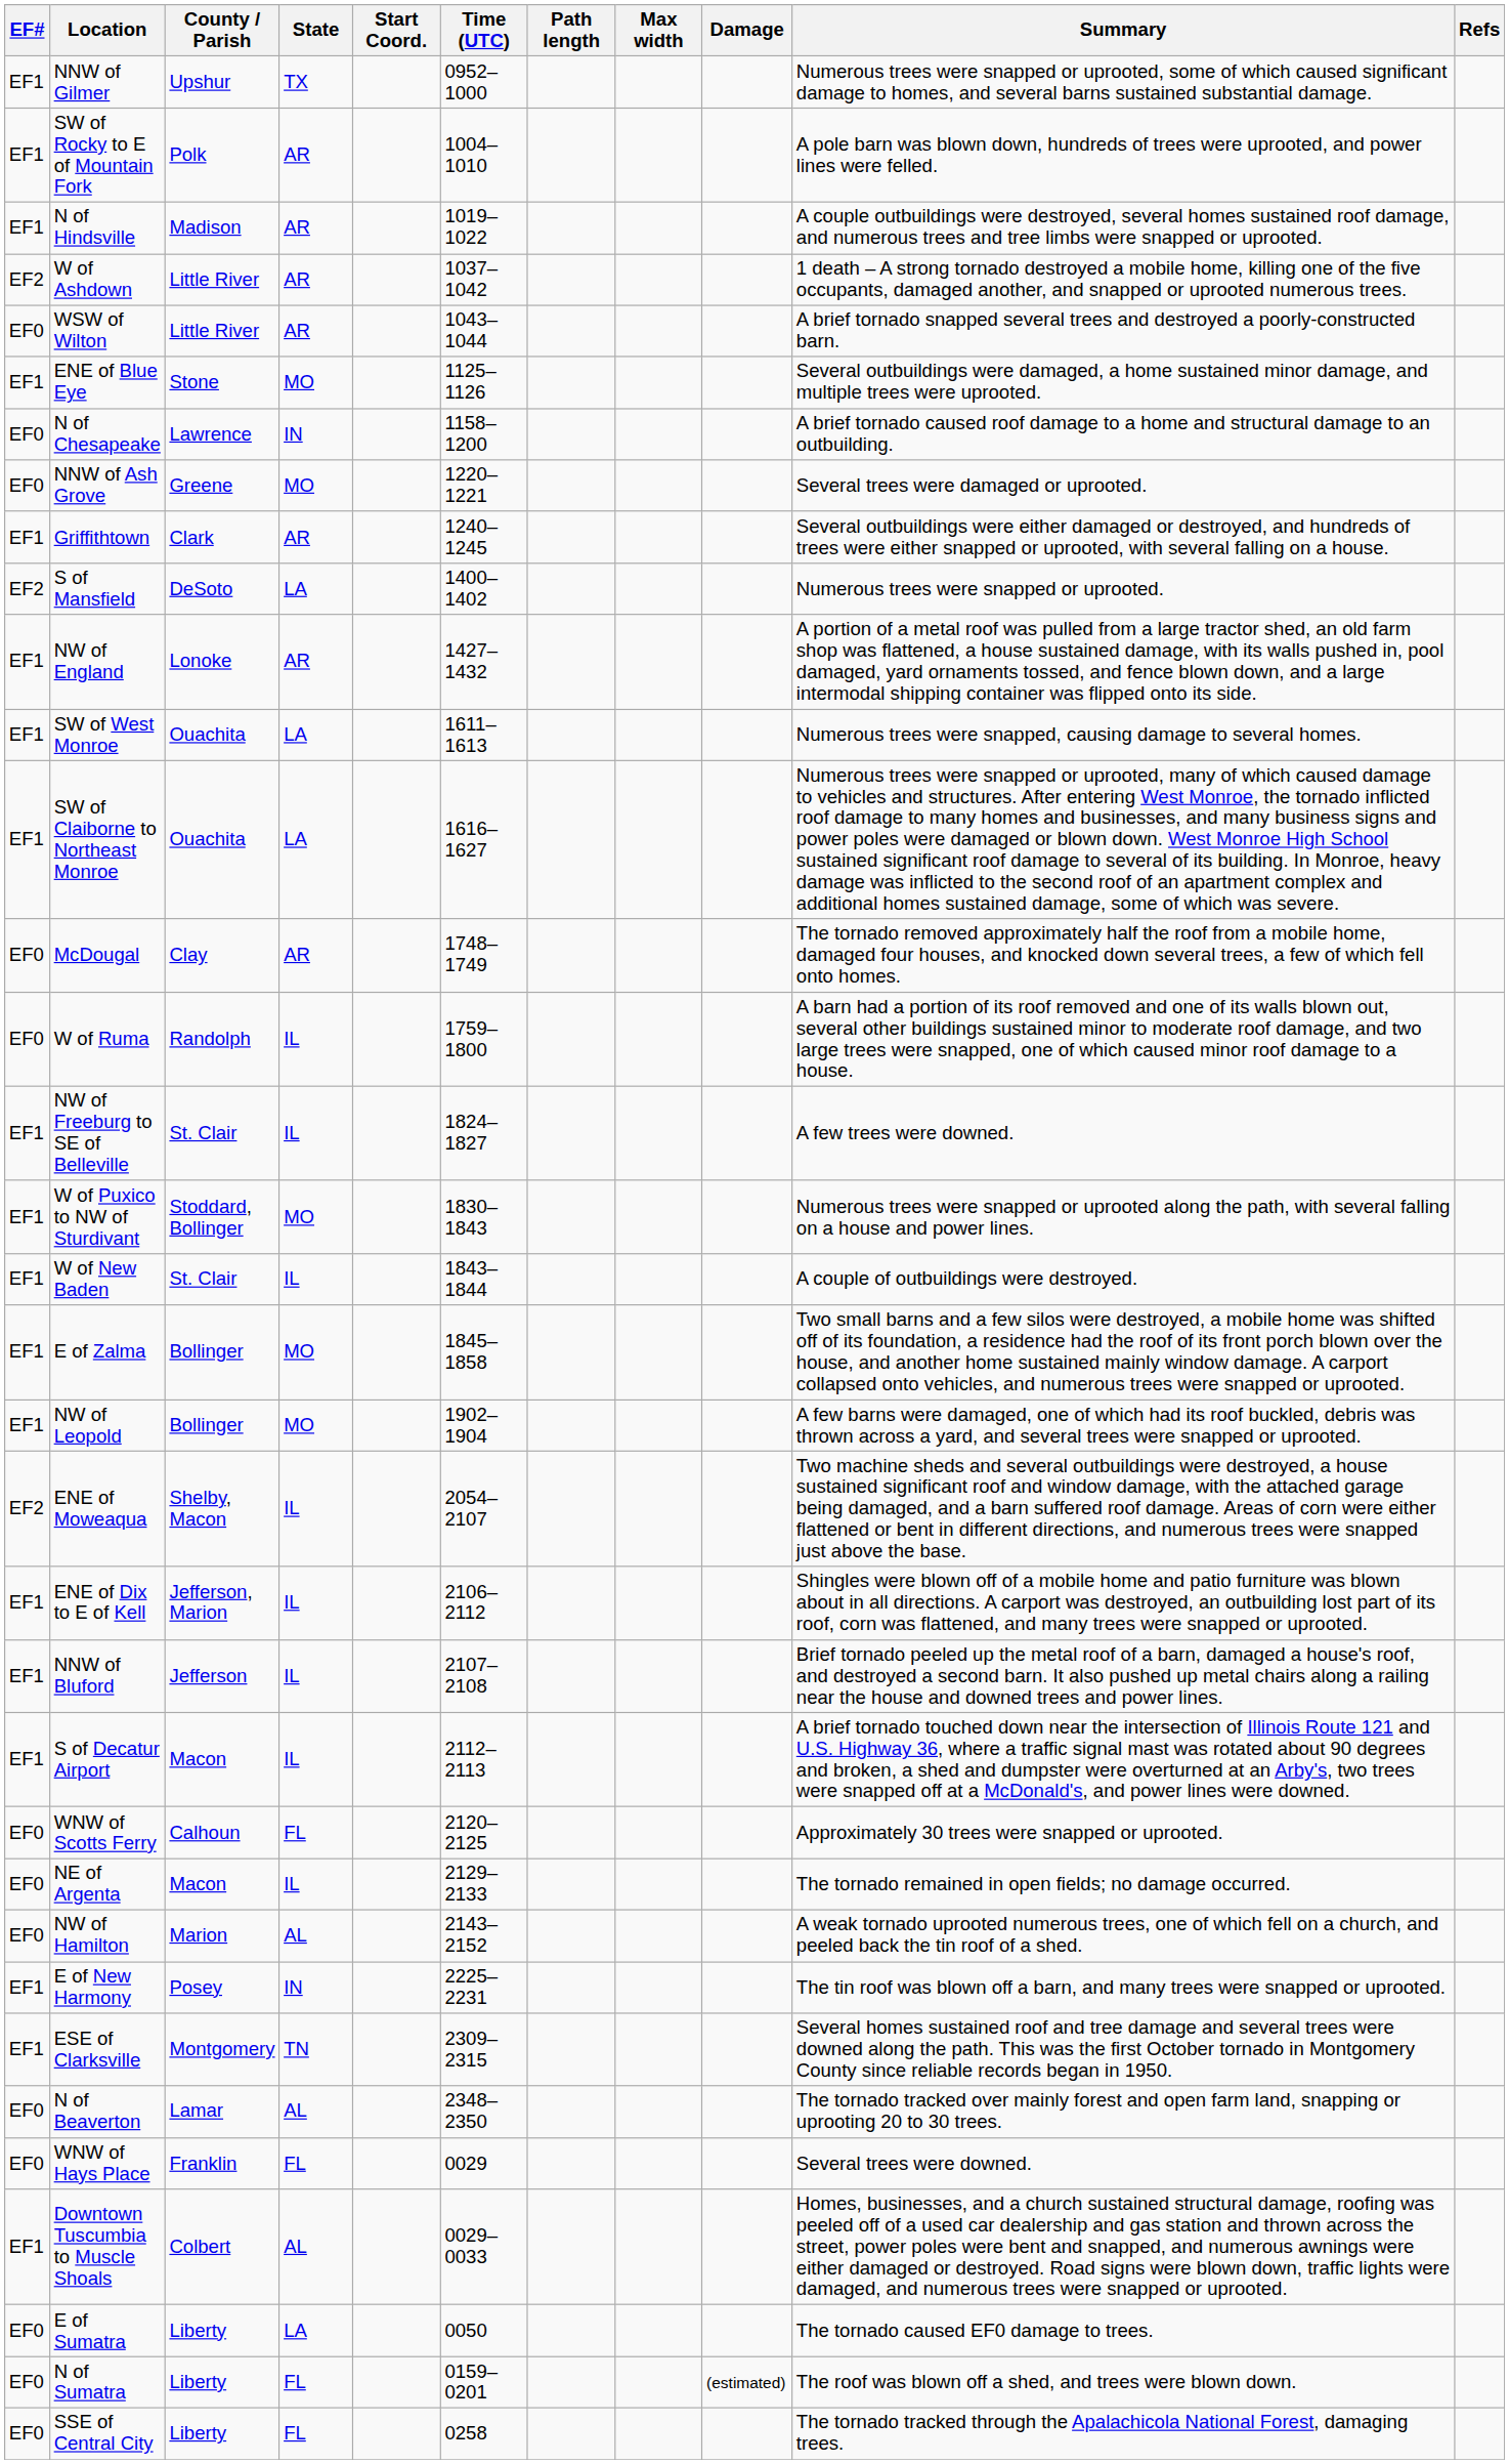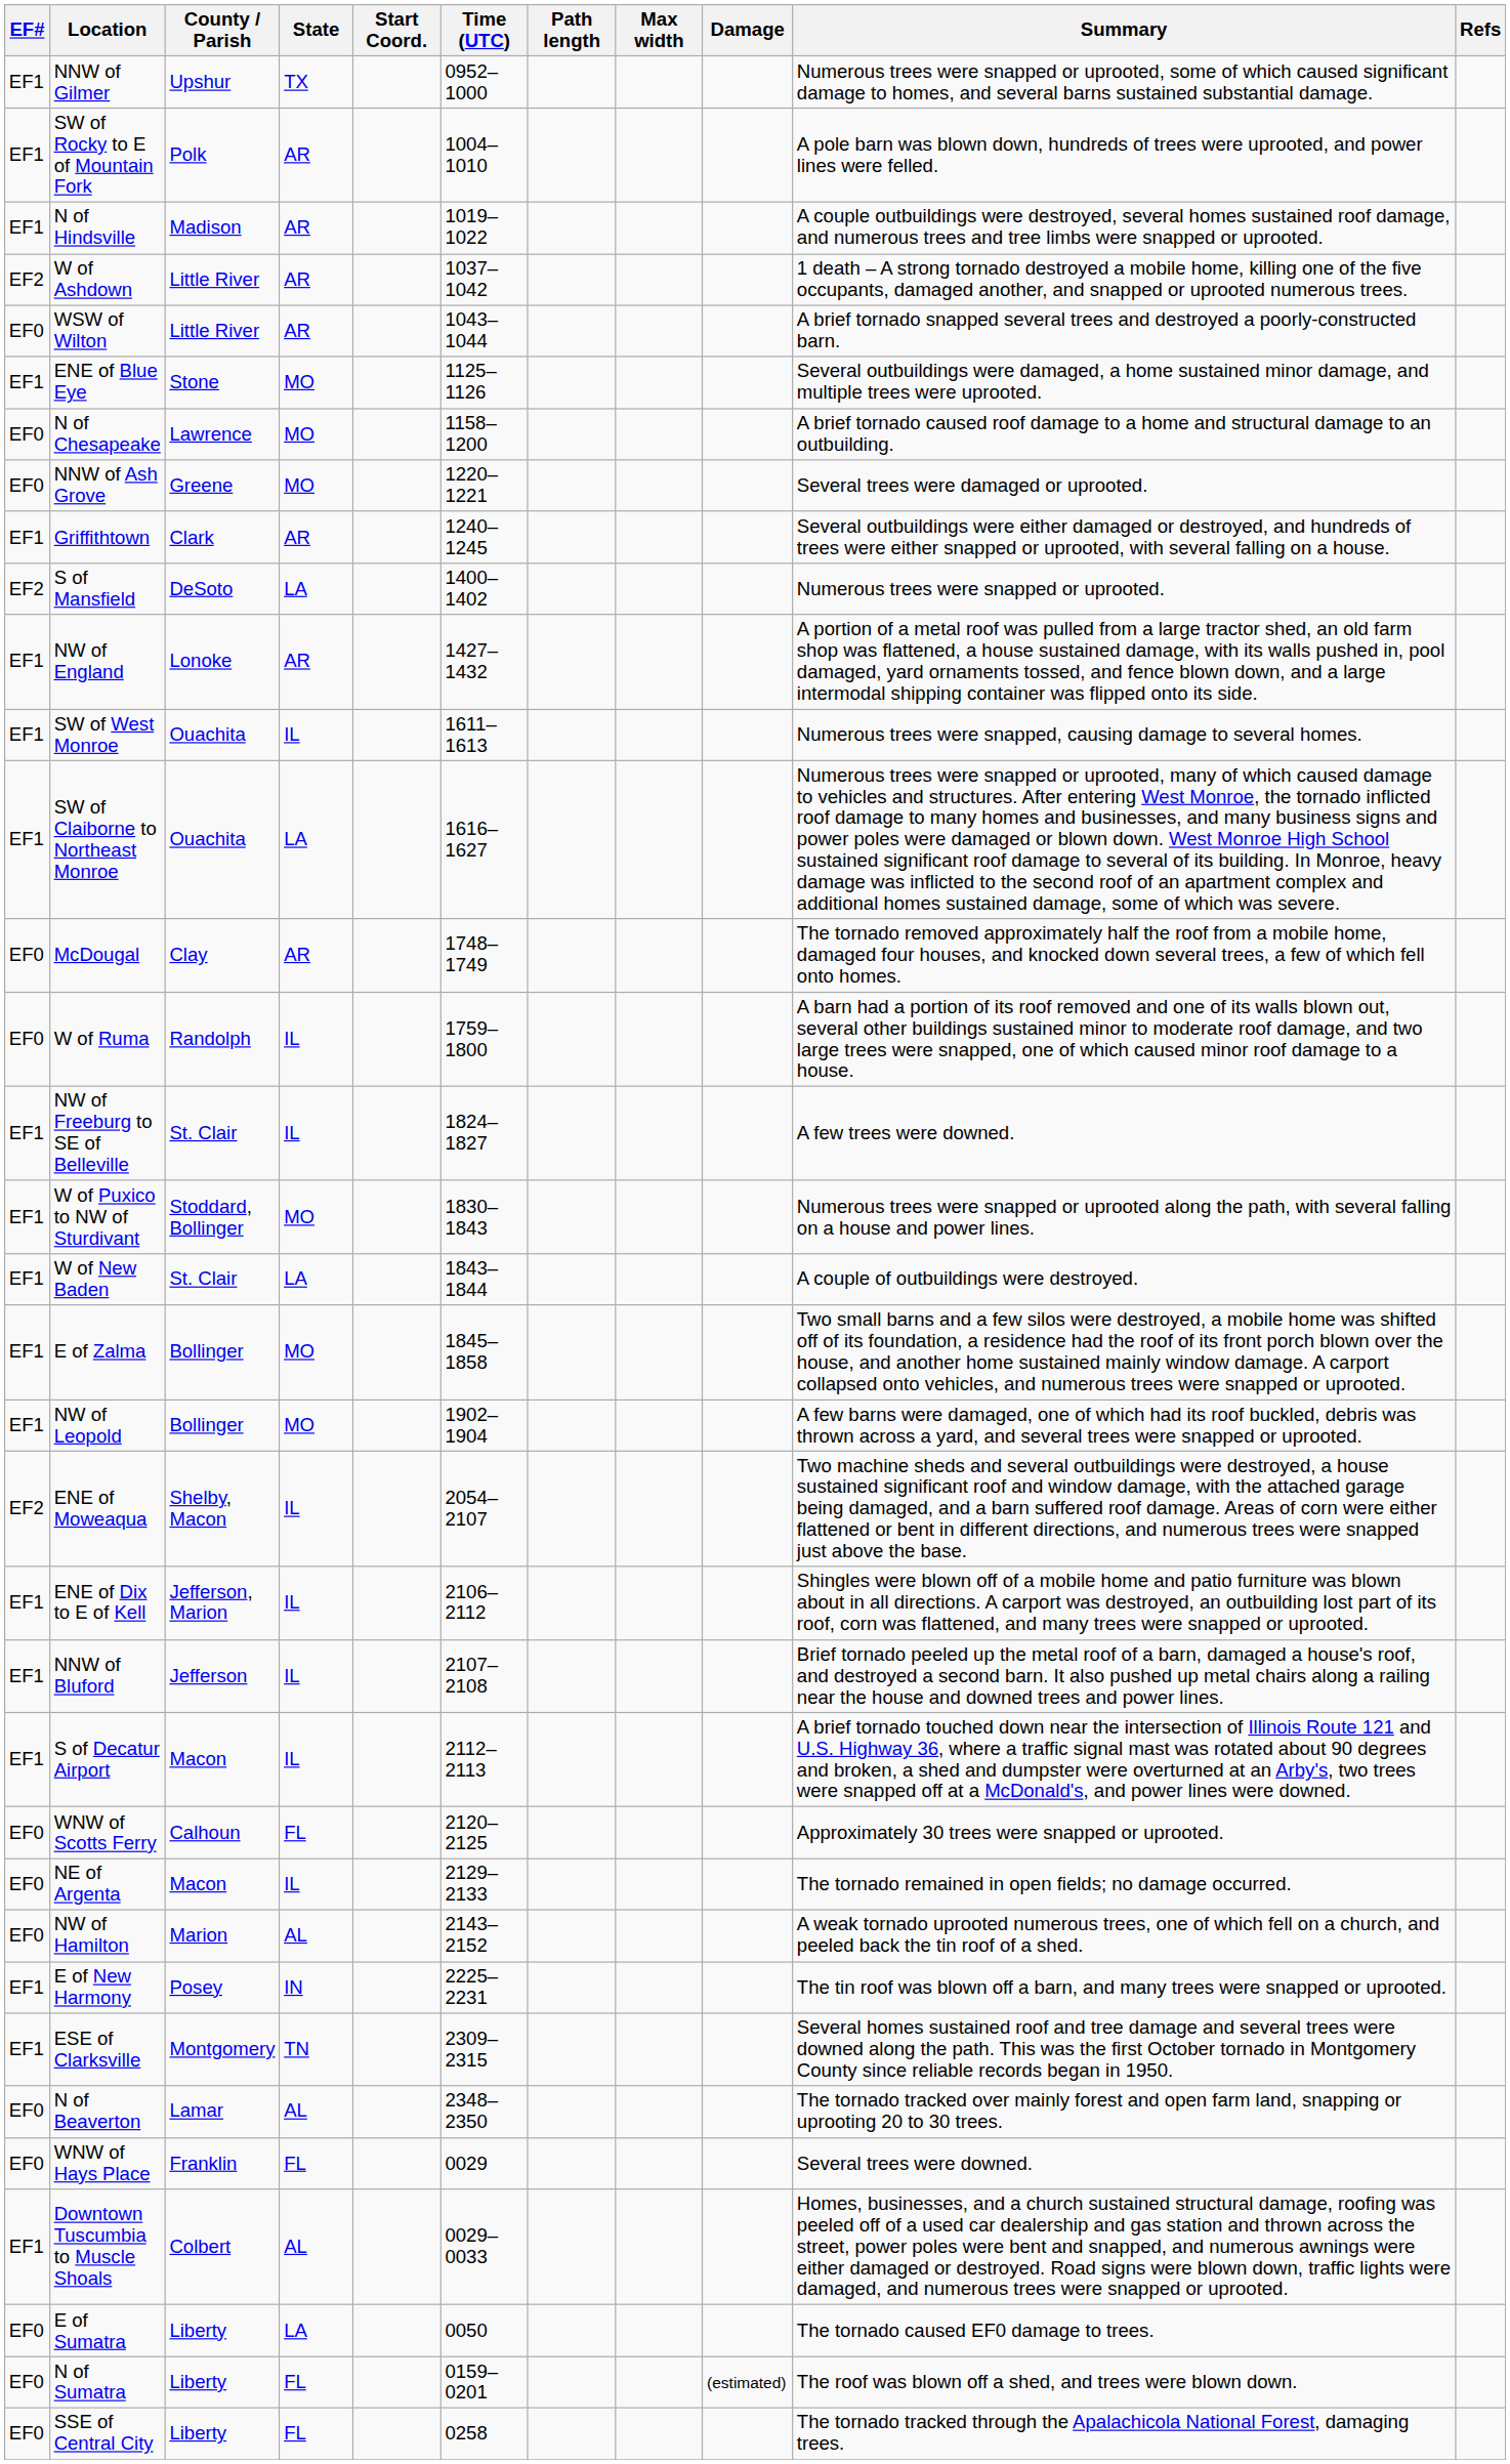N of Chesapeake | State: IN -> MO
SW of West Monroe | State: LA -> IL
W of New Baden | State: IL -> LA
